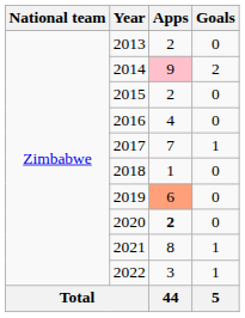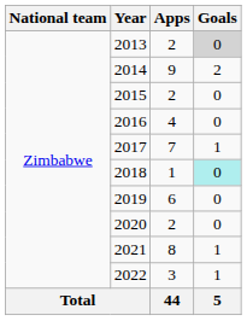2013 | Goals: no background -> lightgrey background
2014 | Apps: pink background -> no background
2018 | Goals: no background -> paleturquoise background
2019 | Apps: lightsalmon background -> no background
2020 | Apps: bold -> normal
